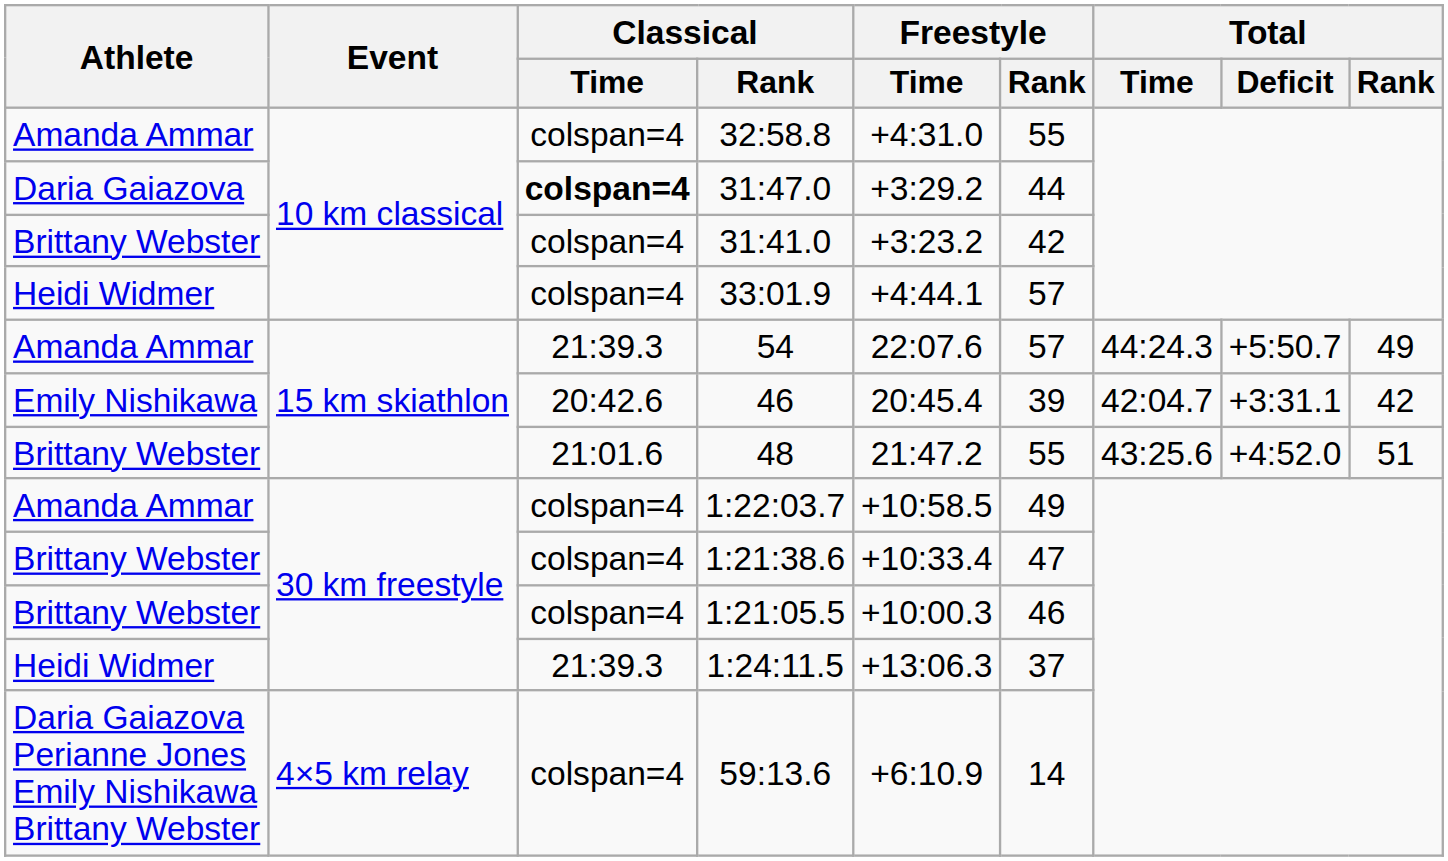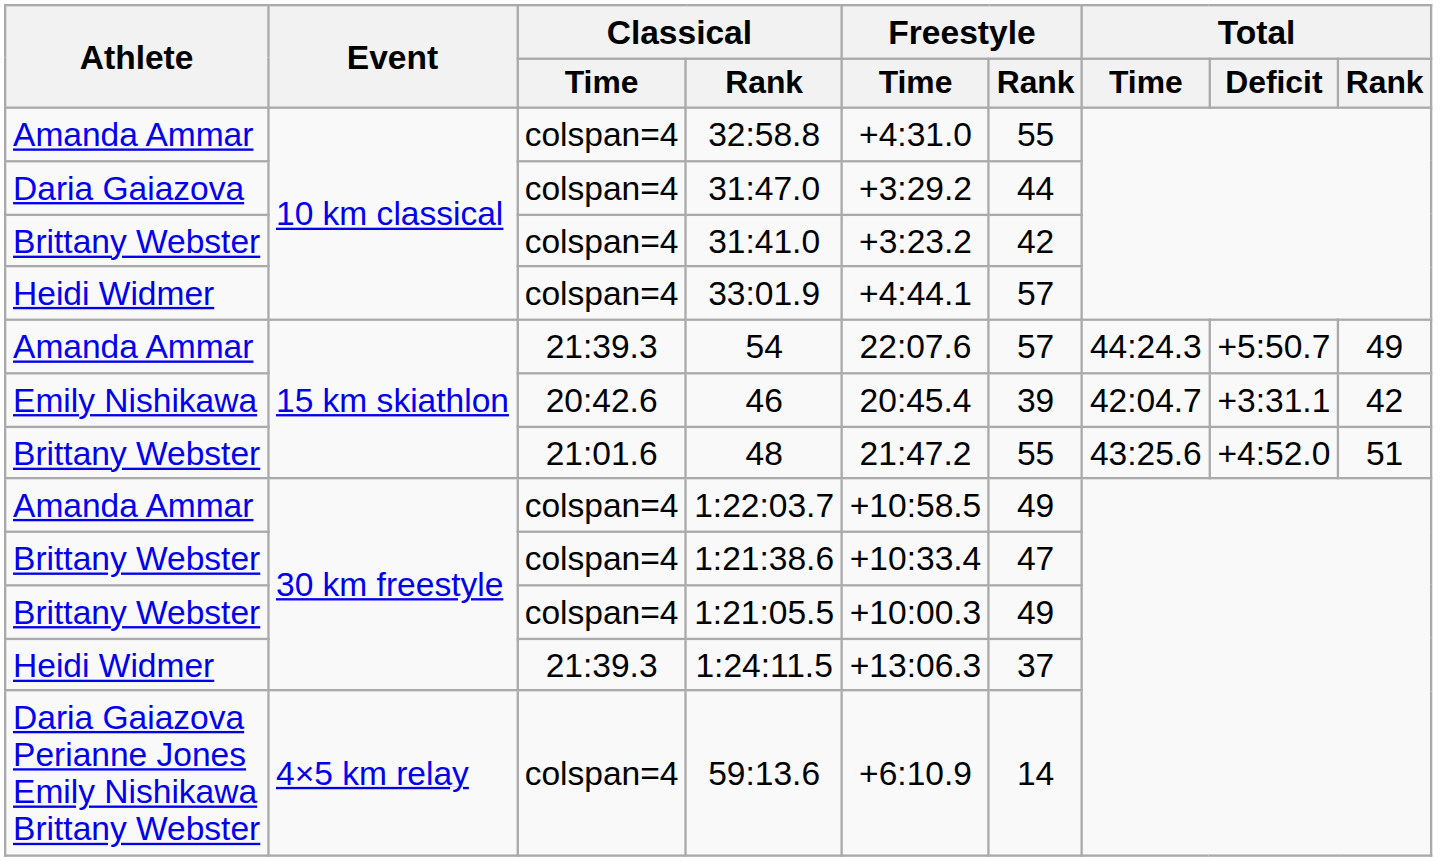31:47.0 | Classical / Time: bold -> normal
1:21:05.5 | Freestyle / Rank: 46 -> 49
